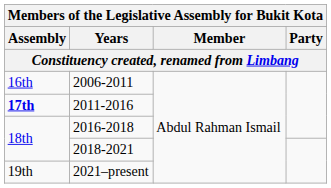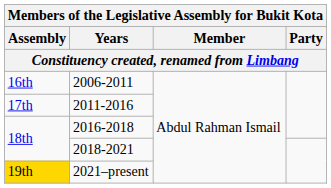2011-2016 | Assembly: bold -> normal
2021–present | Assembly: no background -> gold background
